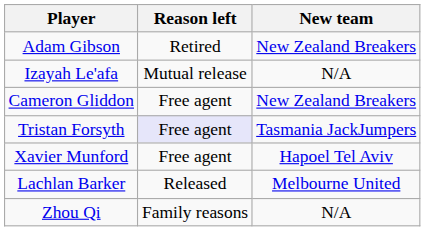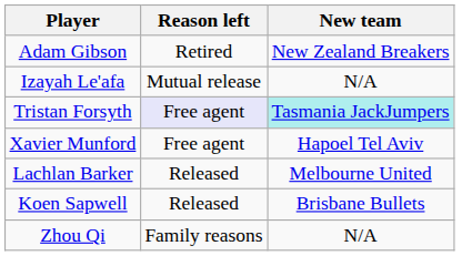- row: Cameron Gliddon | Free agent | New Zealand Breakers
Tristan Forsyth | New team: no background -> paleturquoise background
+ row: Koen Sapwell | Released | Brisbane Bullets
